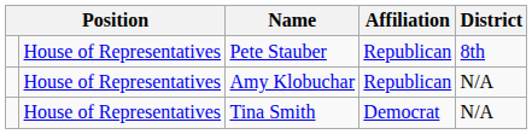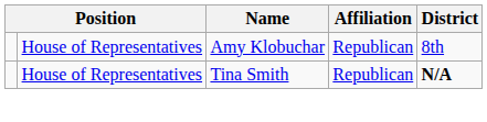- row: House of Representatives | Pete Stauber | Republican | 8th
Amy Klobuchar | District: N/A -> 8th
Tina Smith | Affiliation: Democrat -> Republican
Tina Smith | District: normal -> bold
